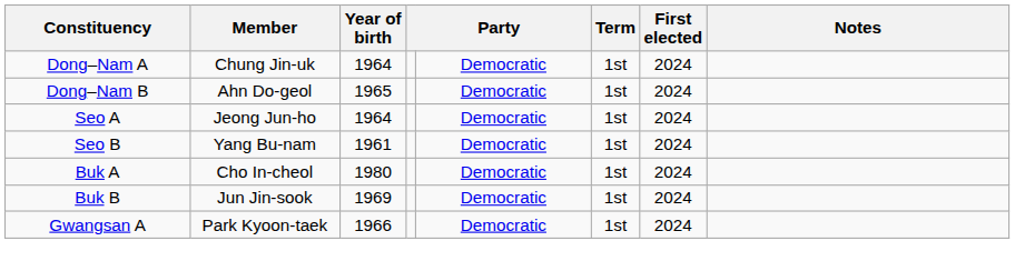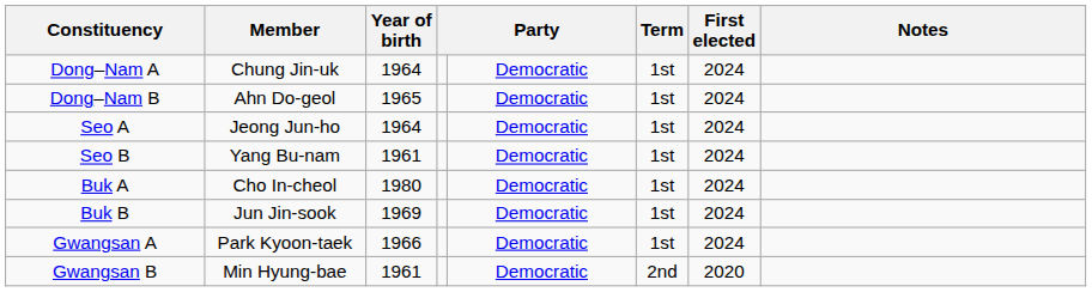+ row: Gwangsan B | Min Hyung-bae | 1961 | Democratic | 2nd | 2020
